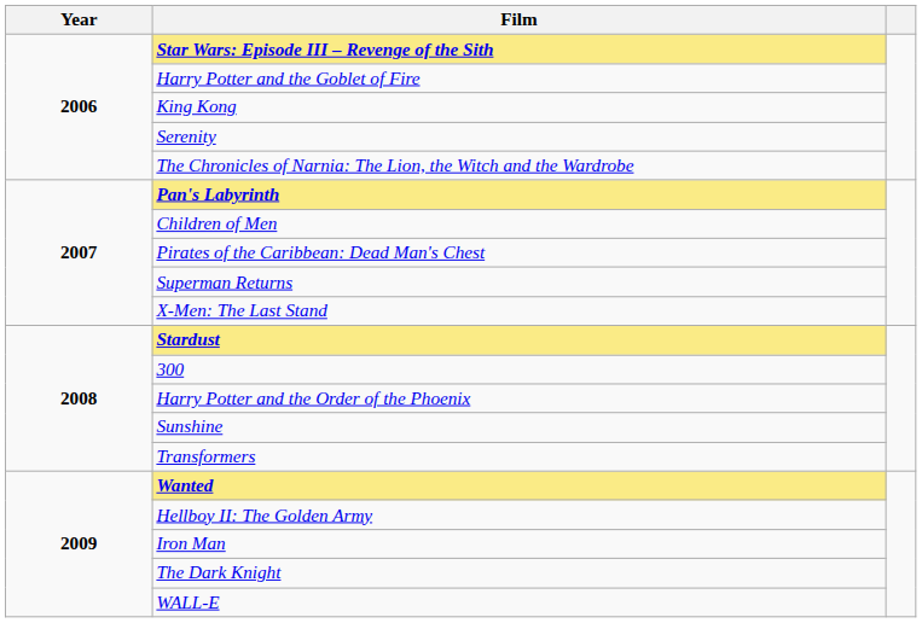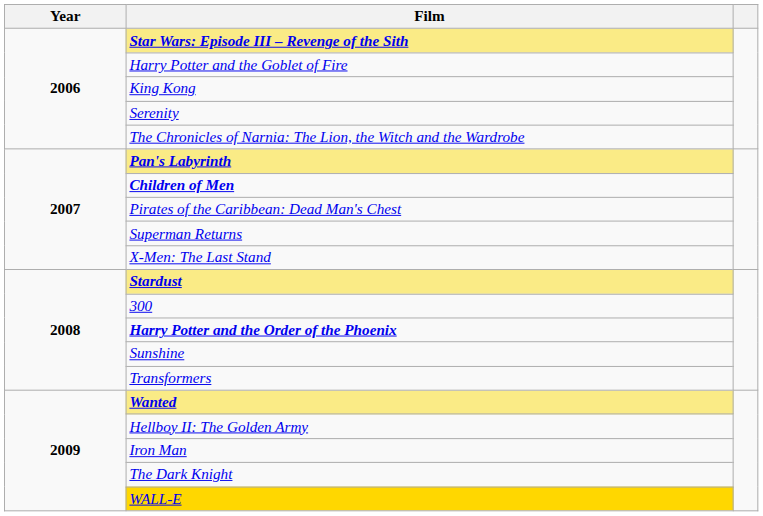Children of Men | Film: normal -> bold
Harry Potter and the Order of the Phoenix | Film: normal -> bold
WALL-E | Film: no background -> gold background
